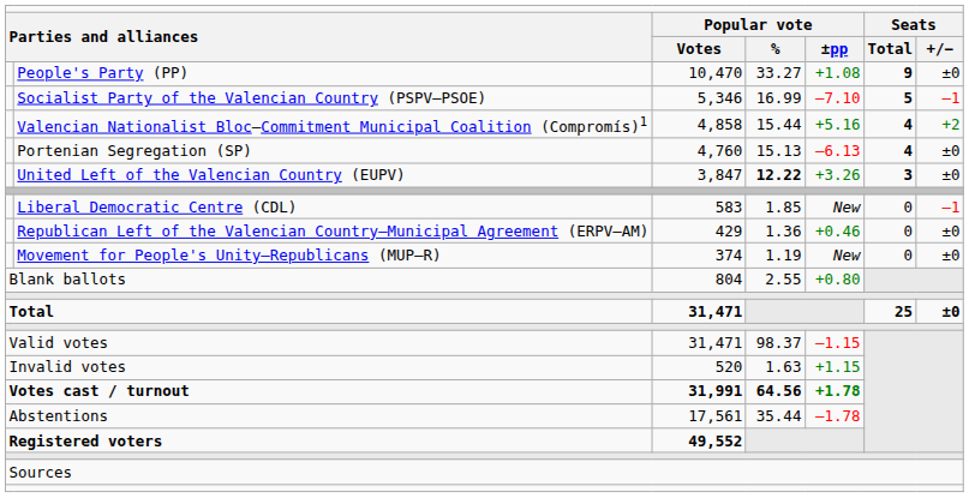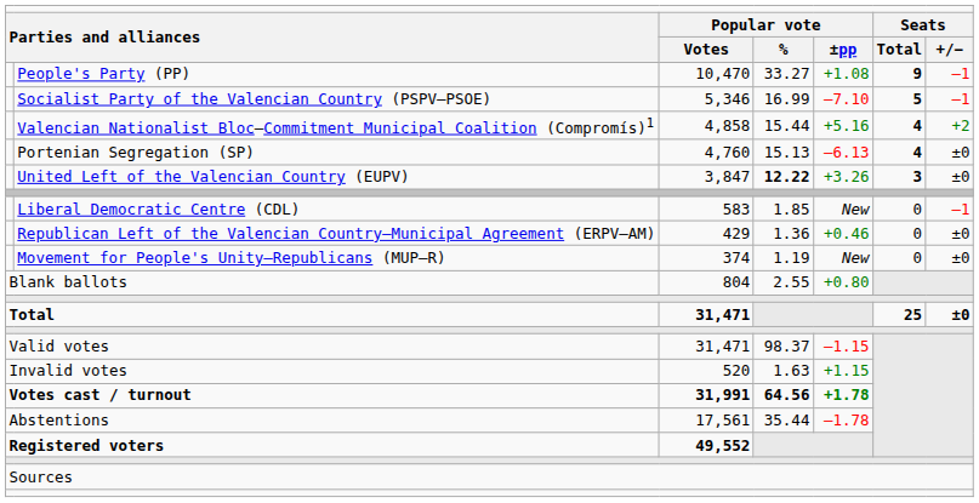People's Party (PP) | column 7: ±0 -> –1
